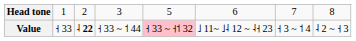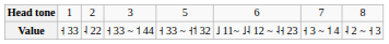Value | column 3: bold -> normal
Value | column 5: pink background -> no background
